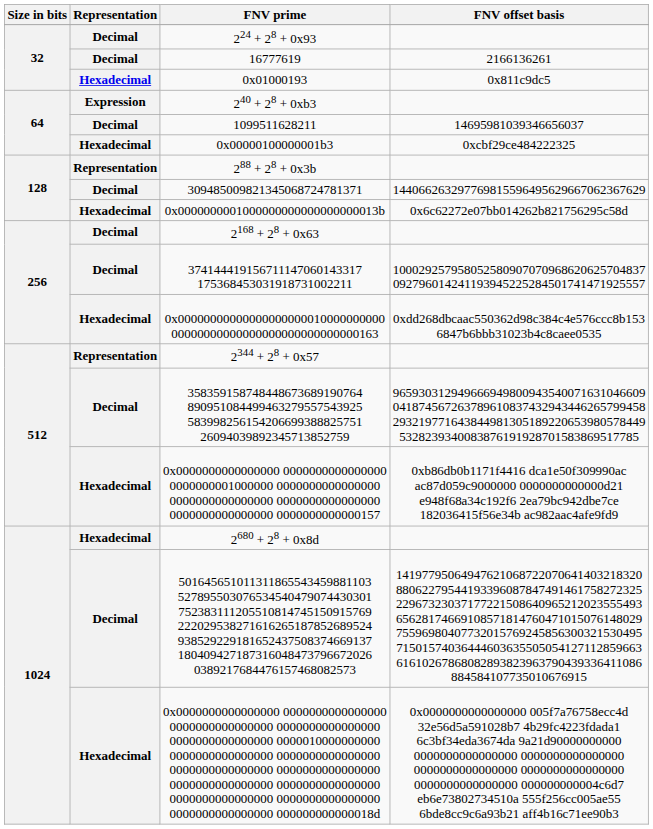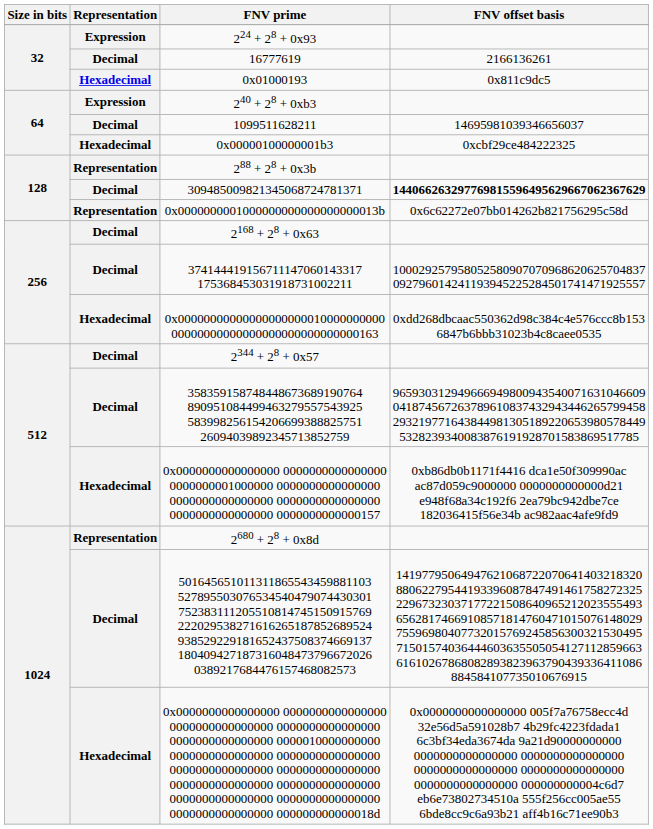224 + 28 + 0x93 | Representation: Decimal -> Expression
309485009821345068724781371 | FNV offset basis: normal -> bold
0x0000000001000000000000000000013b | Representation: Hexadecimal -> Representation
2344 + 28 + 0x57 | Representation: Representation -> Decimal
2680 + 28 + 0x8d | Representation: Hexadecimal -> Representation
